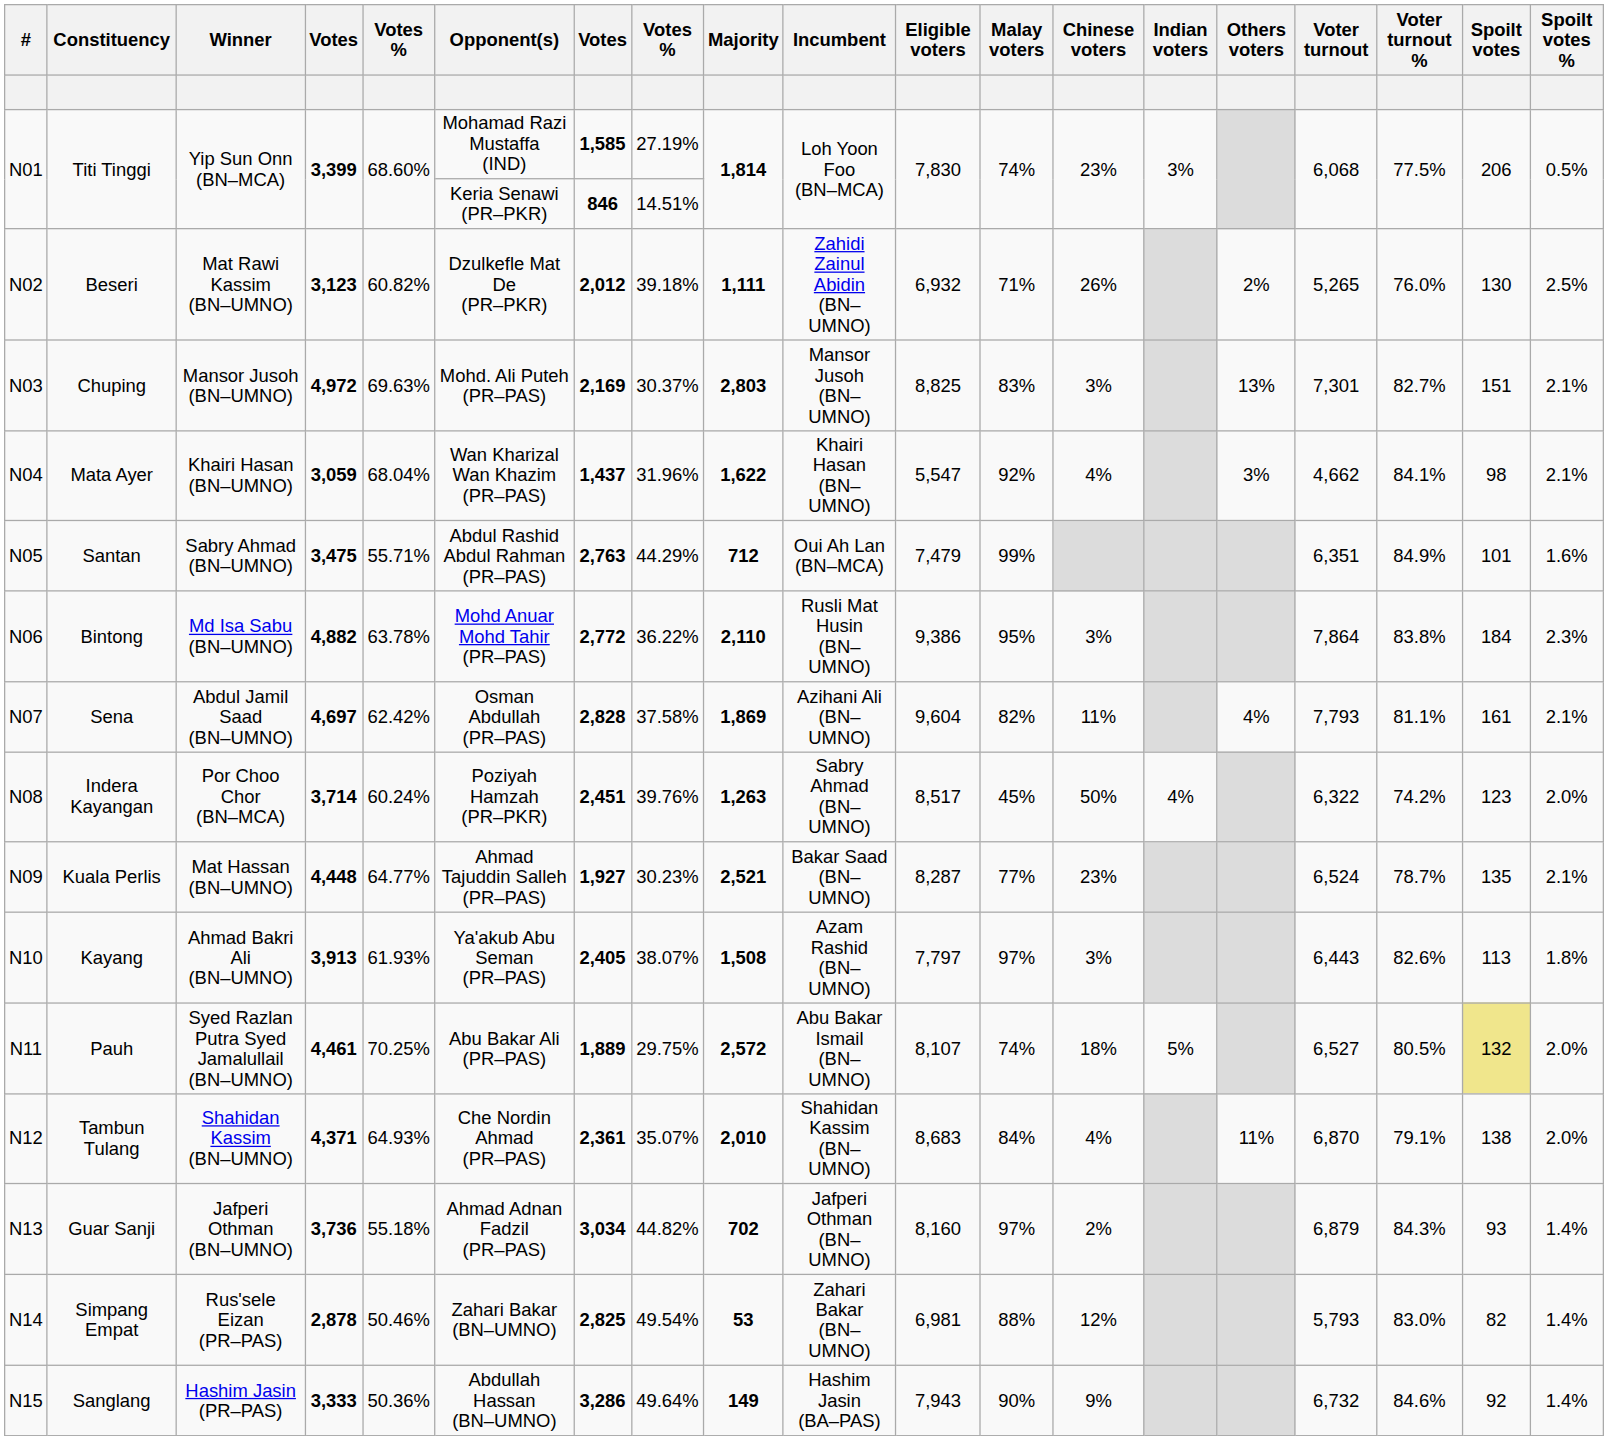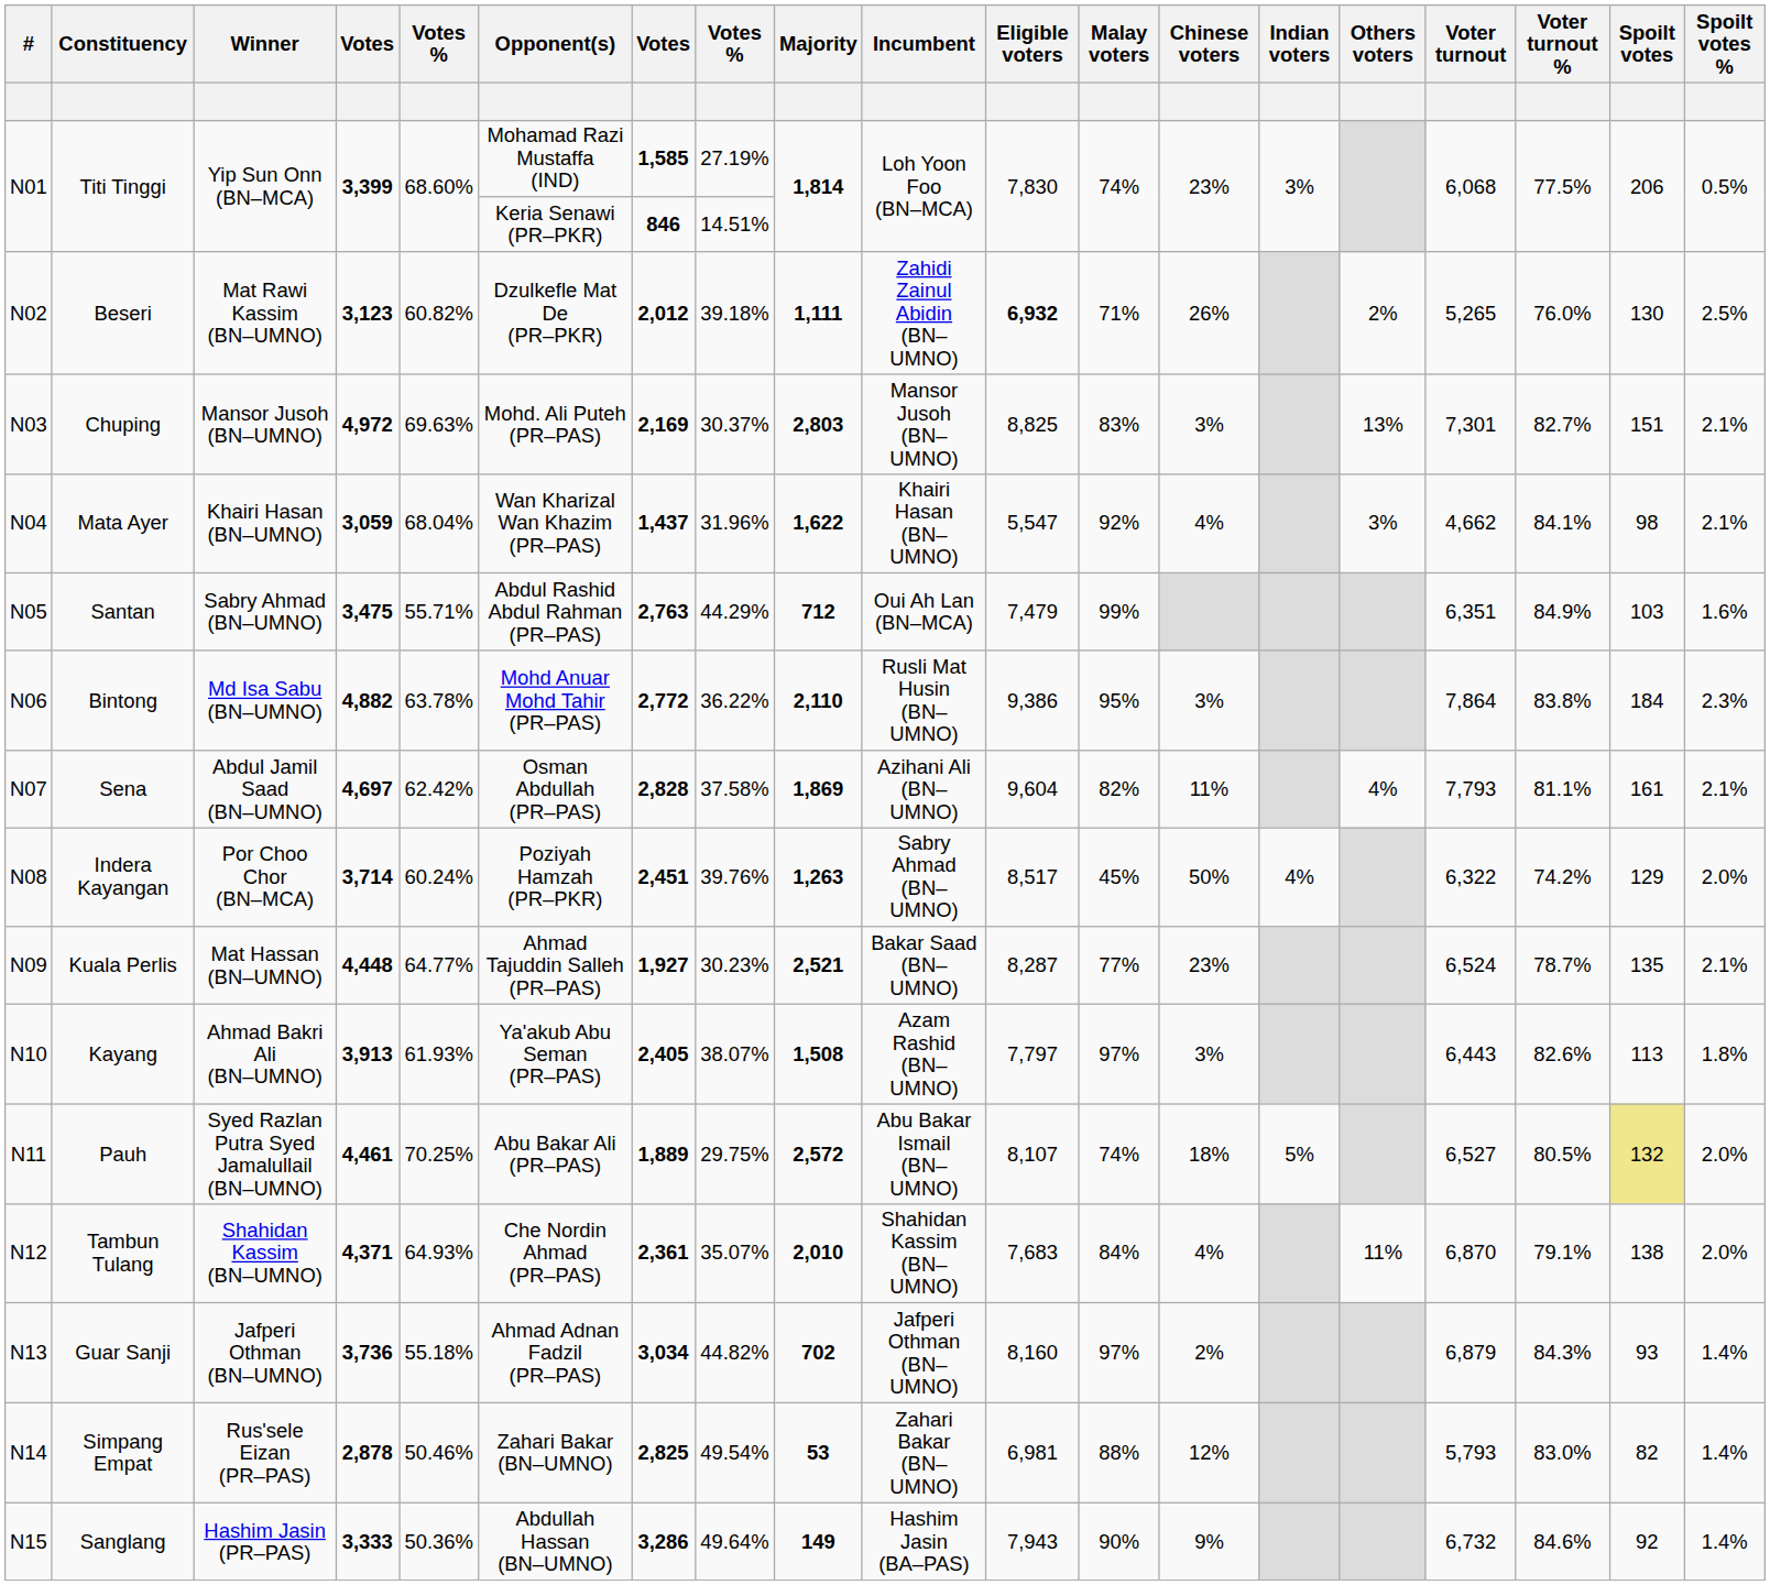Beseri | Eligible voters: normal -> bold
Santan | Spoilt votes: 101 -> 103
Indera Kayangan | Spoilt votes: 123 -> 129
Tambun Tulang | Eligible voters: 8,683 -> 7,683
